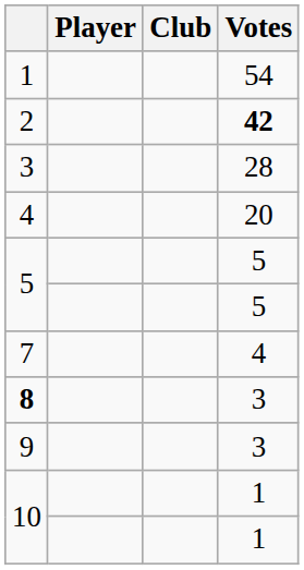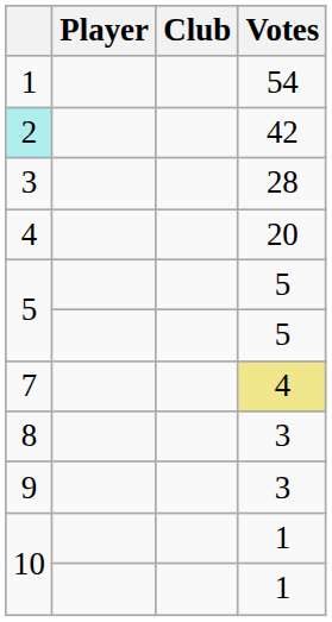2 | column 1: no background -> paleturquoise background
2 | Votes: bold -> normal
7 | Votes: no background -> khaki background
8 | column 1: bold -> normal
